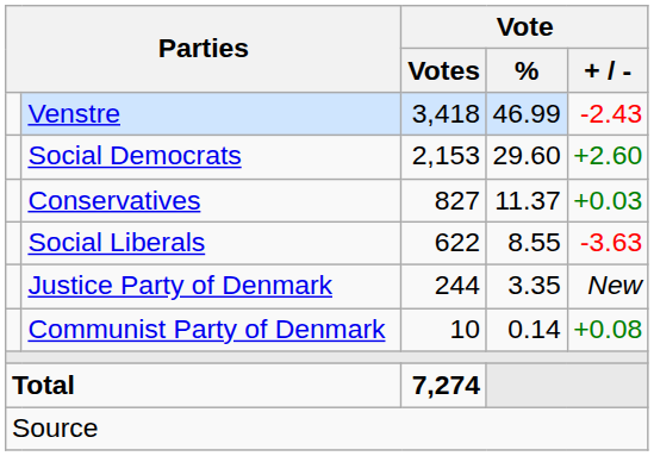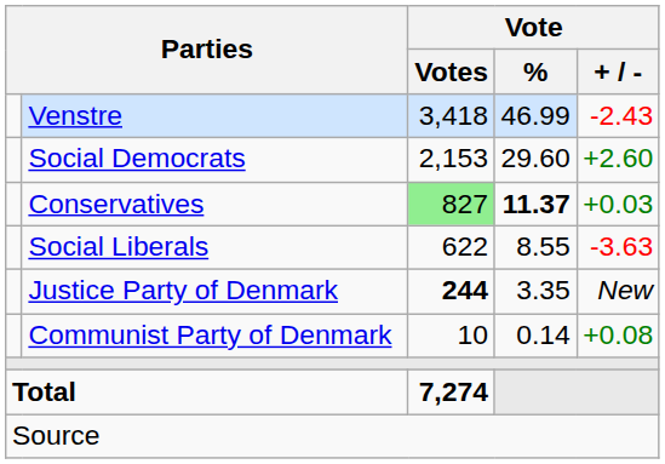Conservatives | Vote / Votes: no background -> lightgreen background
Conservatives | Vote / %: normal -> bold
Justice Party of Denmark | Vote / Votes: normal -> bold
